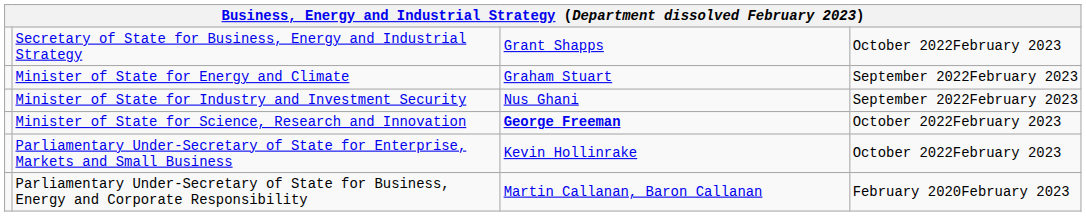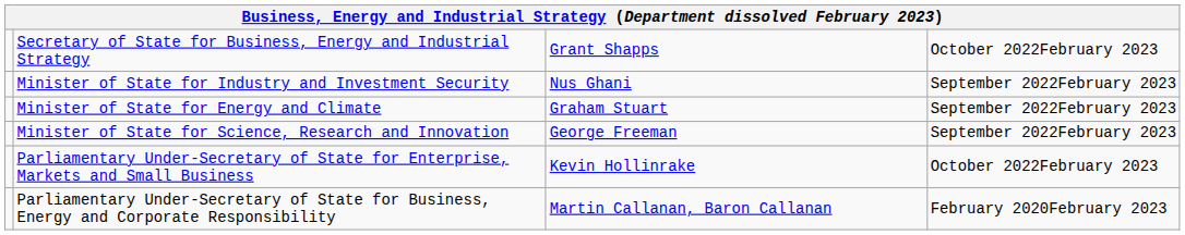rows swapped: Minister of State for Energy and Climate <-> Minister of State for Industry and Investment Security
Minister of State for Science, Research and Innovation | column 3: bold -> normal
Minister of State for Science, Research and Innovation | column 4: October 2022February 2023 -> September 2022February 2023
